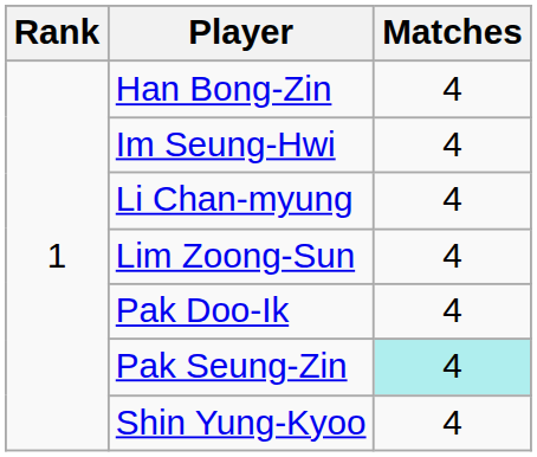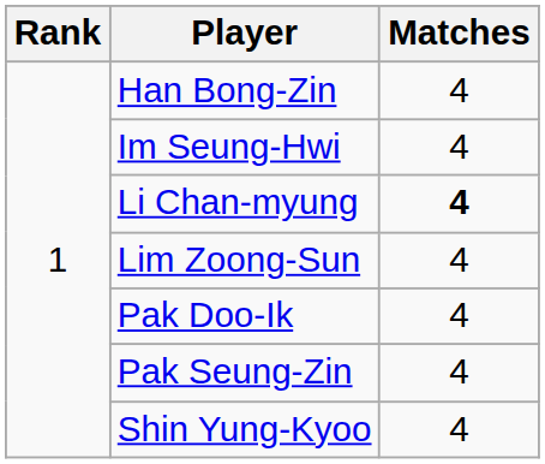Li Chan-myung | Matches: normal -> bold
Pak Seung-Zin | Matches: paleturquoise background -> no background
